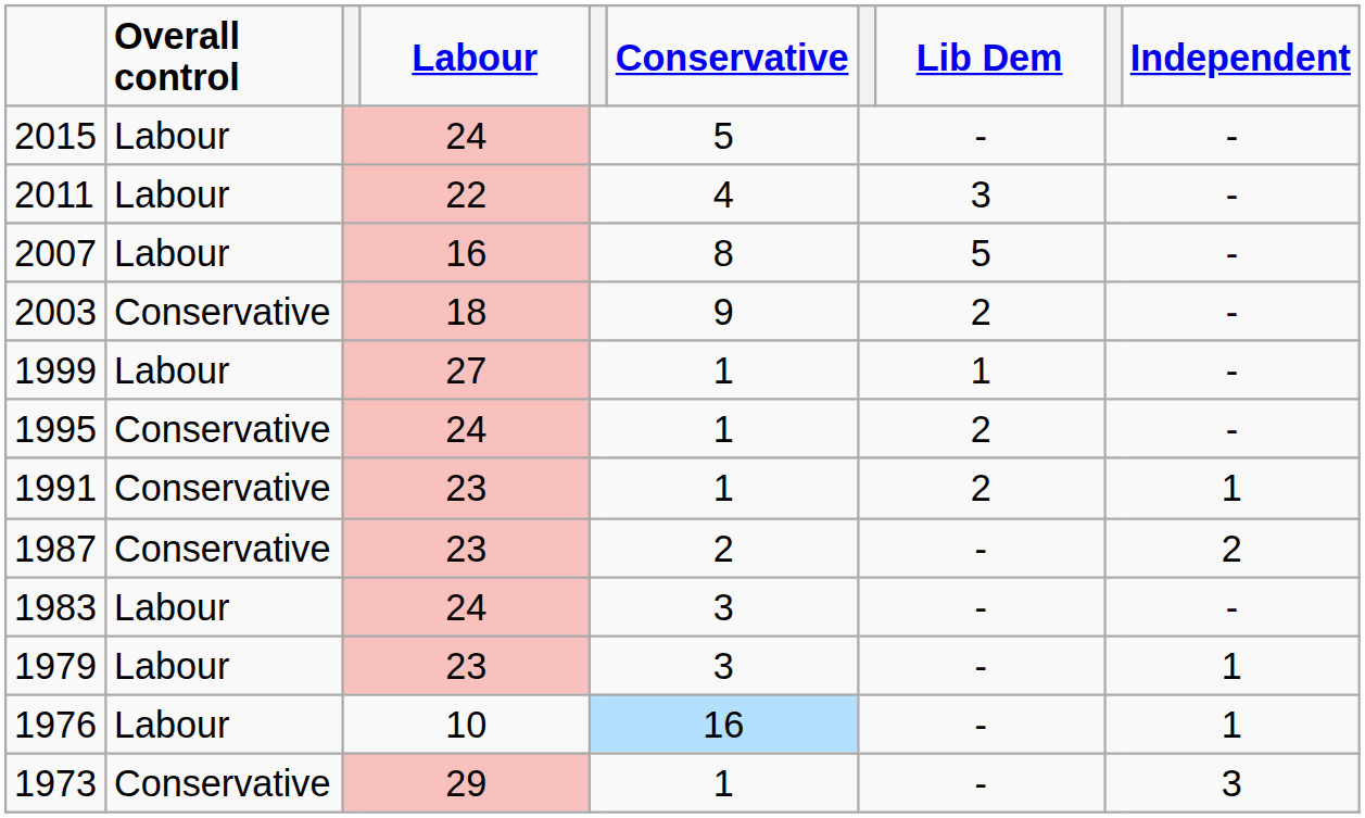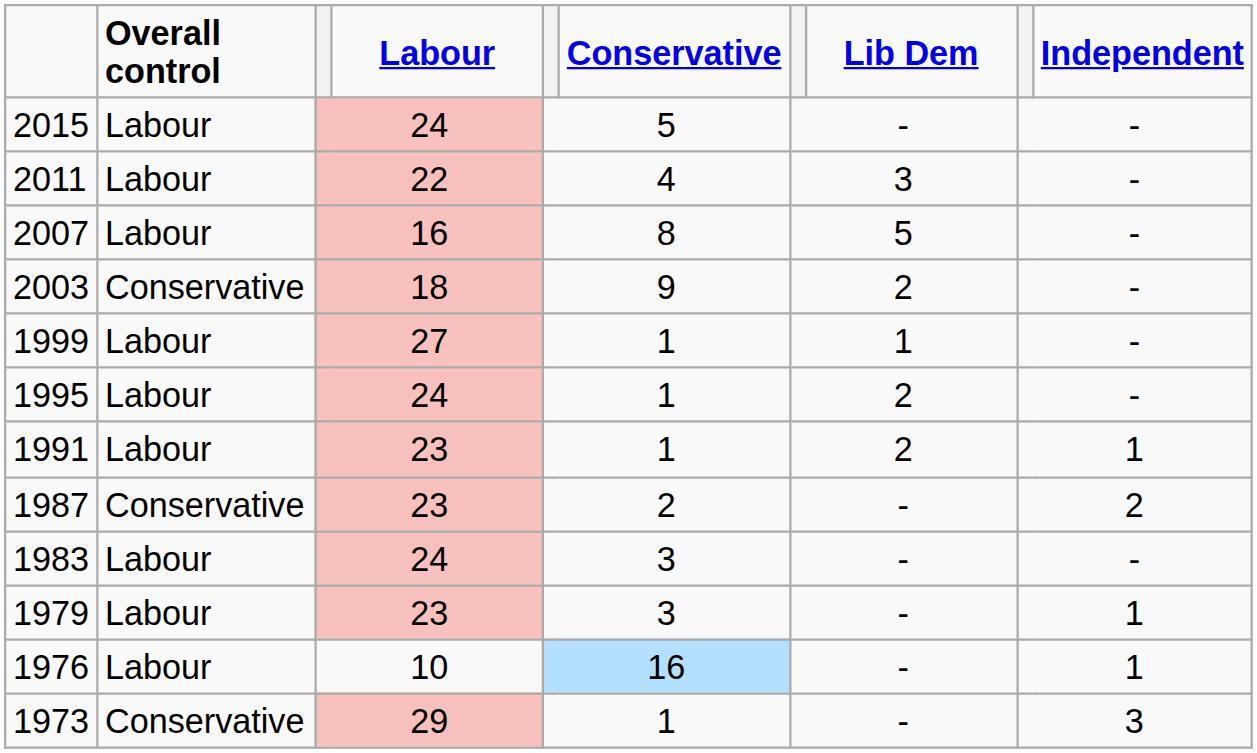1995 | Overall control: Conservative -> Labour
1991 | Overall control: Conservative -> Labour
